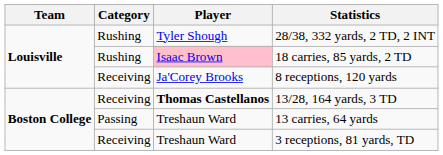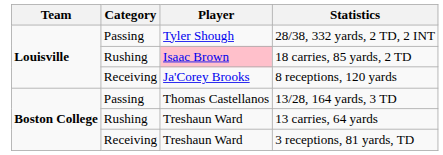28/38, 332 yards, 2 TD, 2 INT | Category: Rushing -> Passing
13/28, 164 yards, 3 TD | Category: Receiving -> Passing
13/28, 164 yards, 3 TD | Player: bold -> normal
13 carries, 64 yards | Category: Passing -> Rushing
